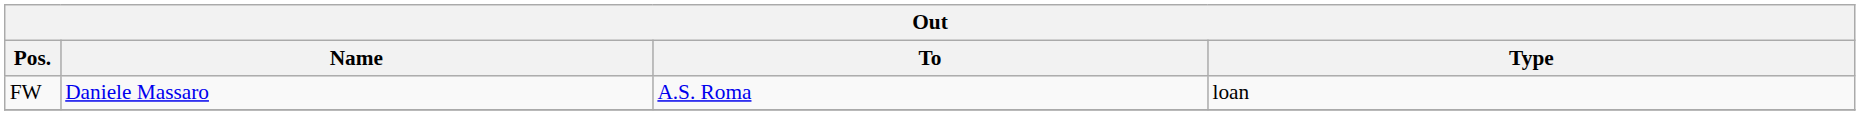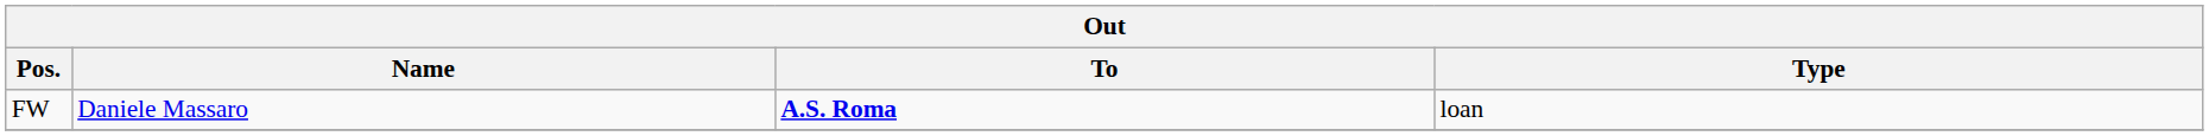FW | To: normal -> bold
